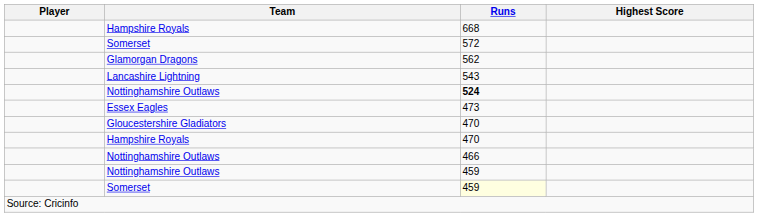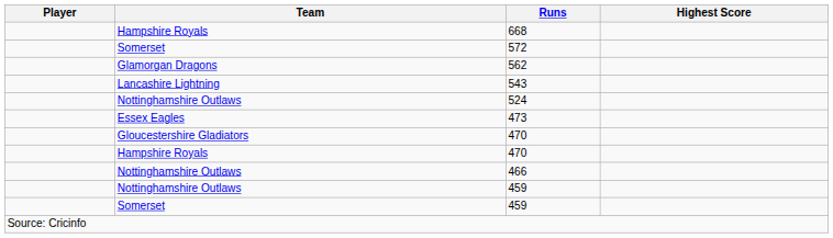524 | Runs: bold -> normal
Somerset / 459 | Runs: lightyellow background -> no background
